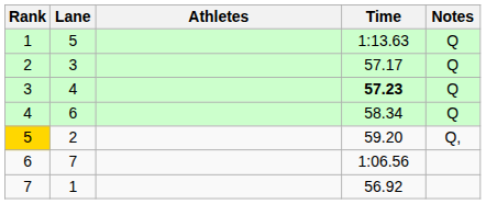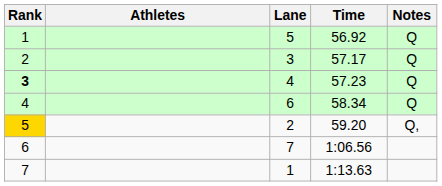columns swapped: Lane <-> Athletes
row 2 | Time: 1:13.63 -> 56.92
row 4 | Rank: normal -> bold
row 4 | Time: bold -> normal
row 8 | Time: 56.92 -> 1:13.63
